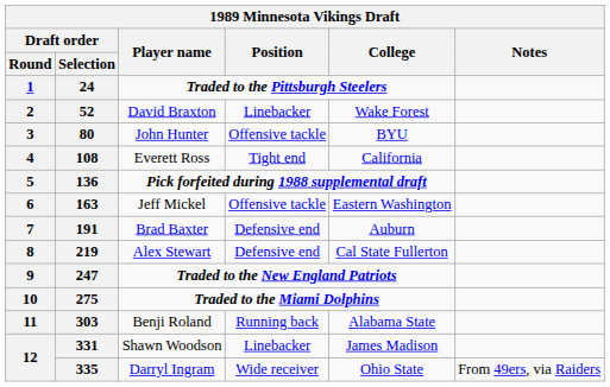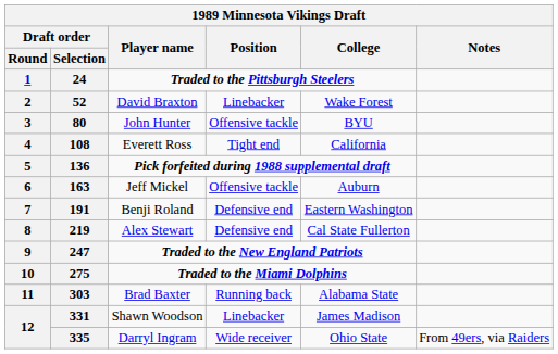163 | College: Eastern Washington -> Auburn
191 | Player name: Brad Baxter -> Benji Roland
191 | College: Auburn -> Eastern Washington
303 | Player name: Benji Roland -> Brad Baxter
